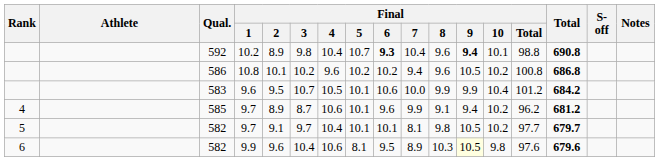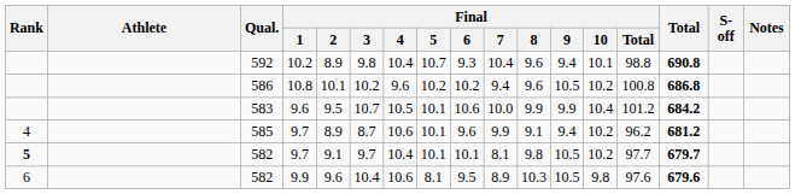592 | Final / 6: bold -> normal
592 | Final / 9: bold -> normal
582 / 9.7 | Rank: normal -> bold
582 / 9.9 | Final / 9: lightyellow background -> no background
